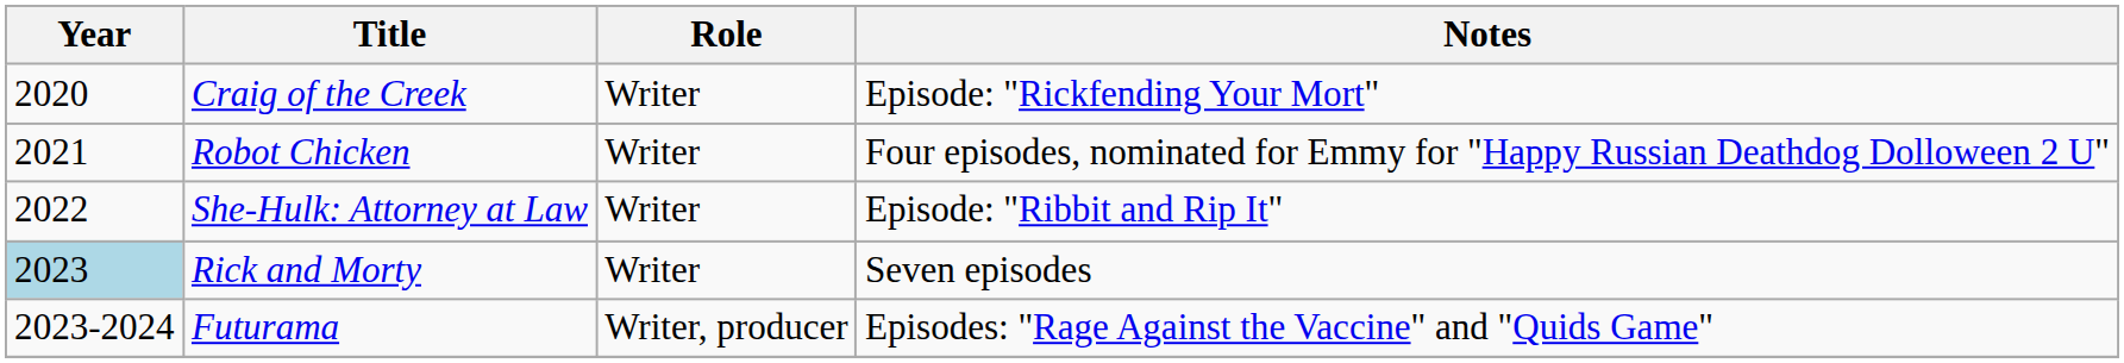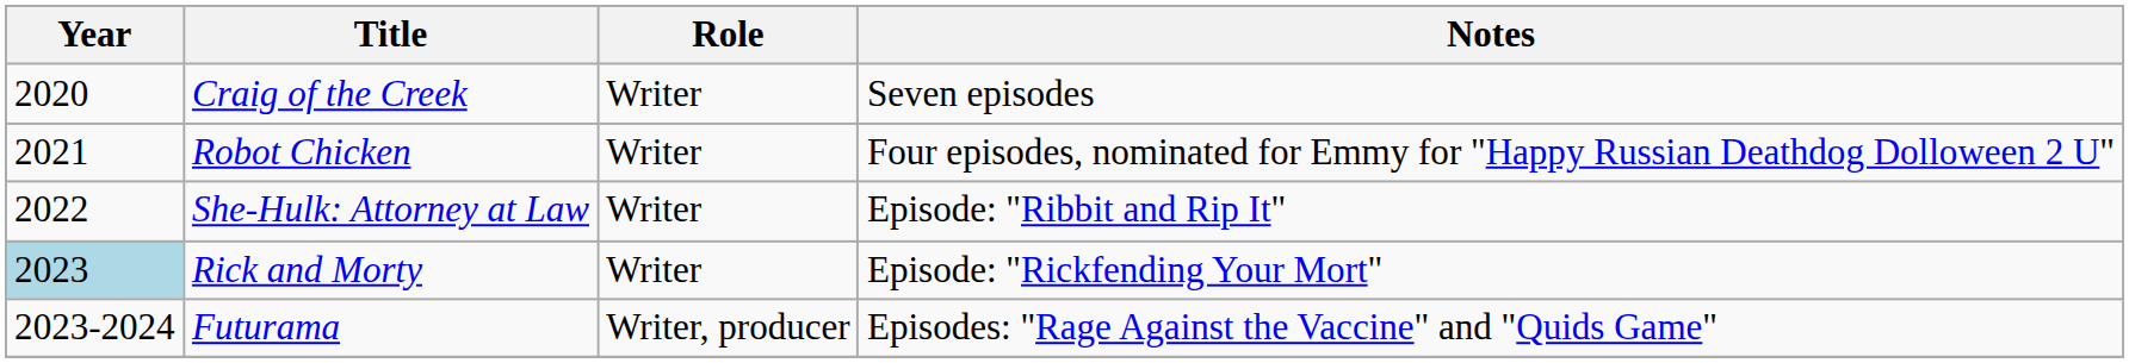Craig of the Creek | Notes: Episode: "Rickfending Your Mort" -> Seven episodes
Rick and Morty | Notes: Seven episodes -> Episode: "Rickfending Your Mort"
